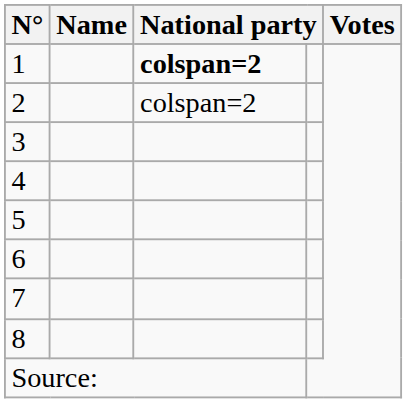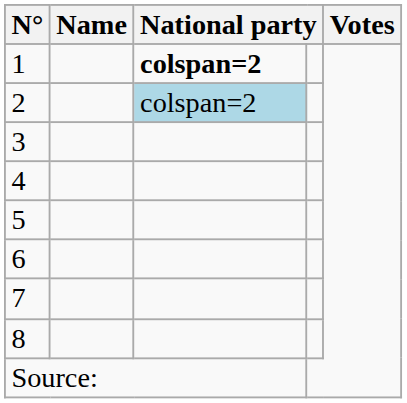2 | column 3: no background -> lightblue background
